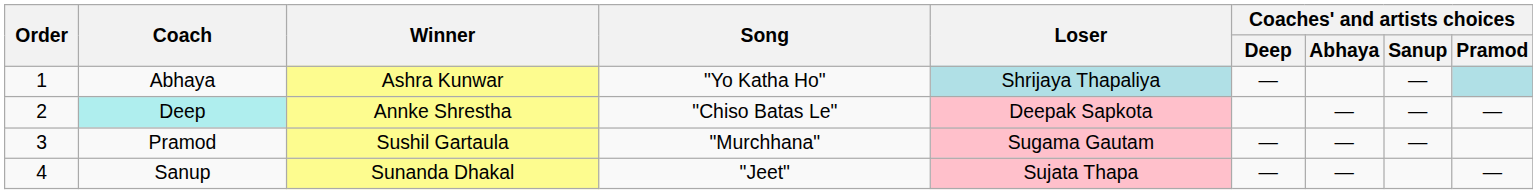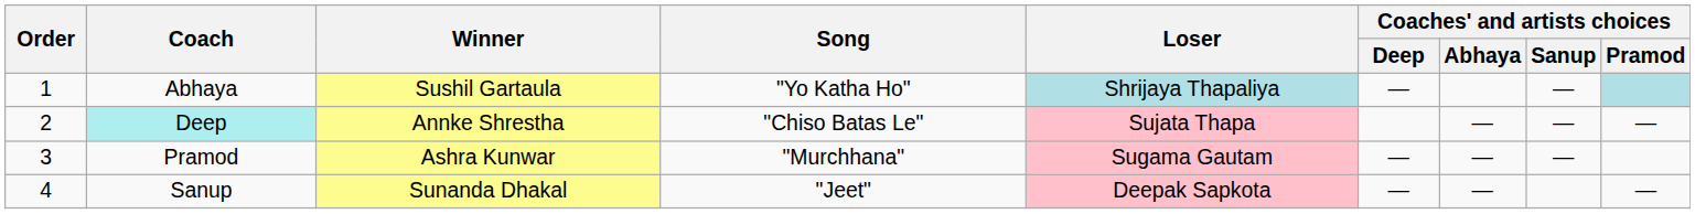row 3 | Winner: Ashra Kunwar -> Sushil Gartaula
row 4 | Loser: Deepak Sapkota -> Sujata Thapa
row 5 | Winner: Sushil Gartaula -> Ashra Kunwar
row 6 | Loser: Sujata Thapa -> Deepak Sapkota
